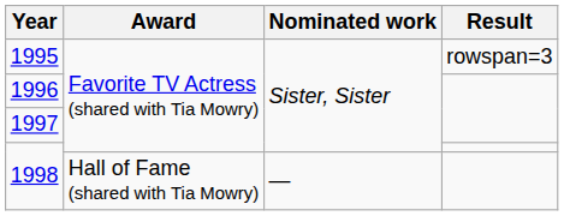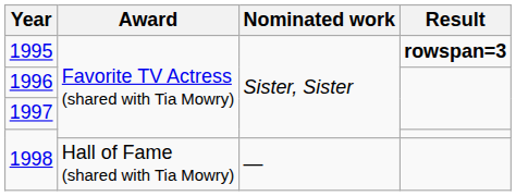1995 | Result: normal -> bold
